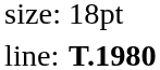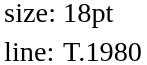line: | column 2: bold -> normal
